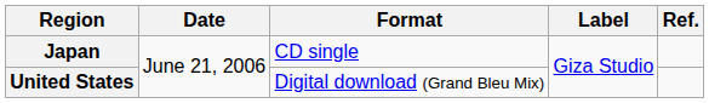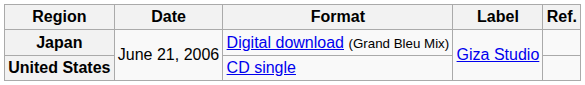Japan | Format: CD single -> Digital download (Grand Bleu Mix)
United States | Format: Digital download (Grand Bleu Mix) -> CD single
